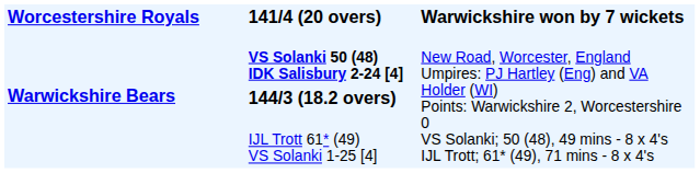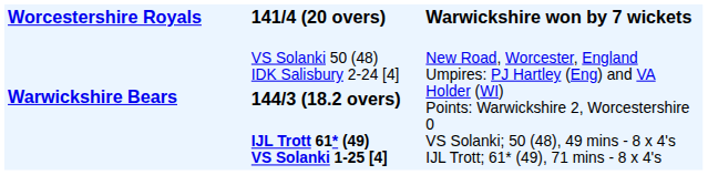VS Solanki 50 (48) IDK Salisbury 2-24 [4] | 141/4 (20 overs): bold -> normal
IJL Trott 61* (49) VS Solanki 1-25 [4] | 141/4 (20 overs): normal -> bold
